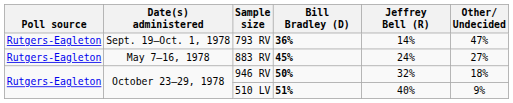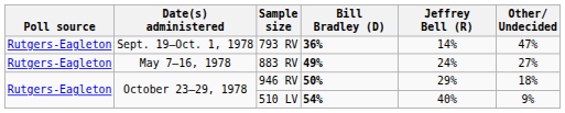883 RV | Bill Bradley (D): 45% -> 49%
946 RV | Jeffrey Bell (R): 32% -> 29%
510 LV | Bill Bradley (D): 51% -> 54%
